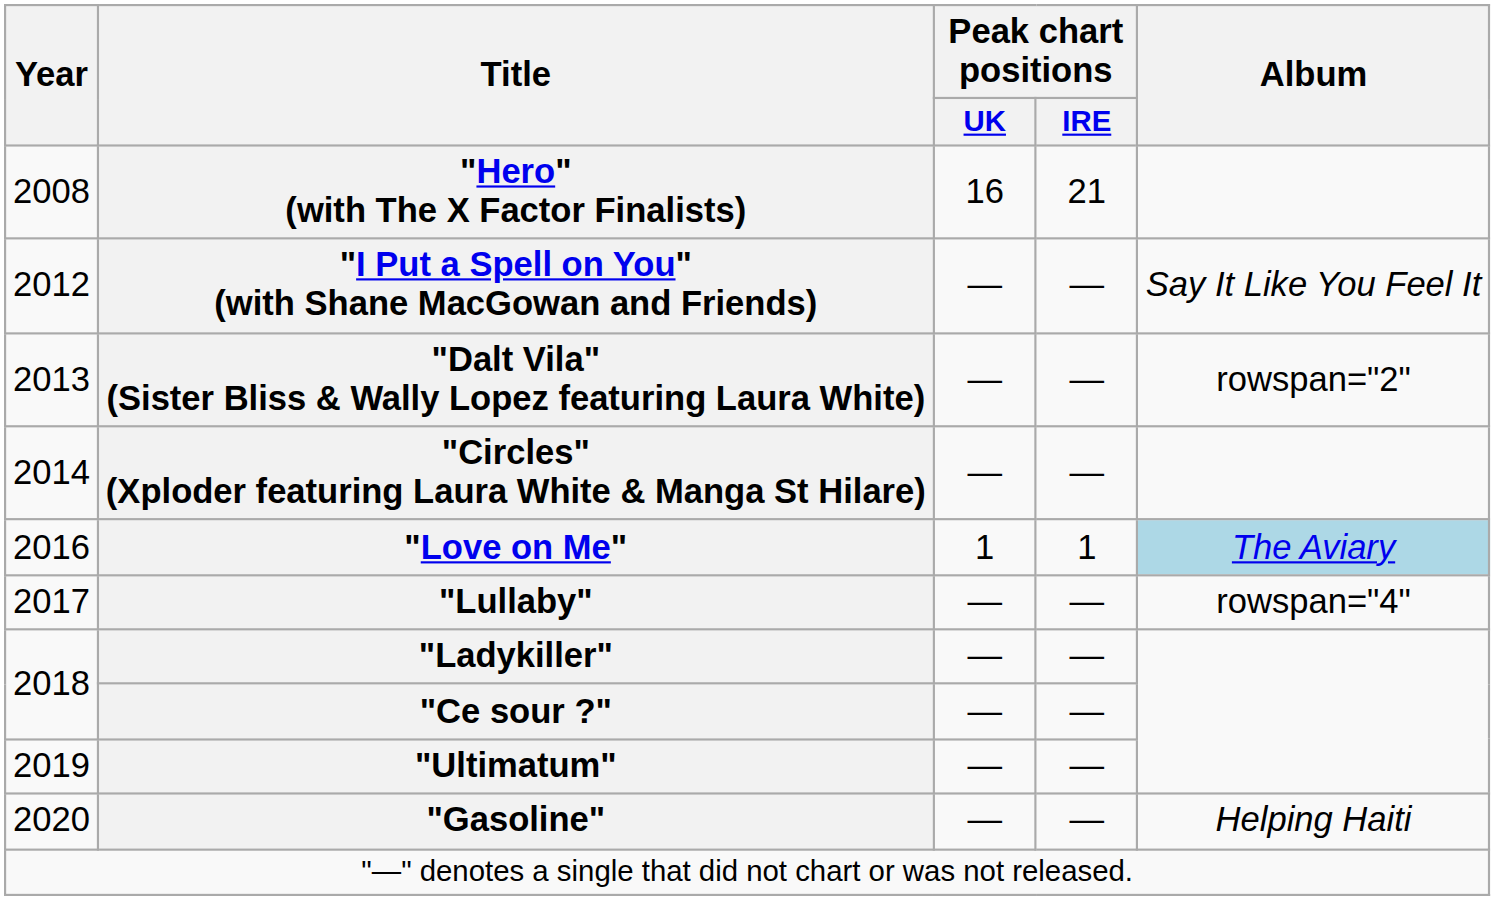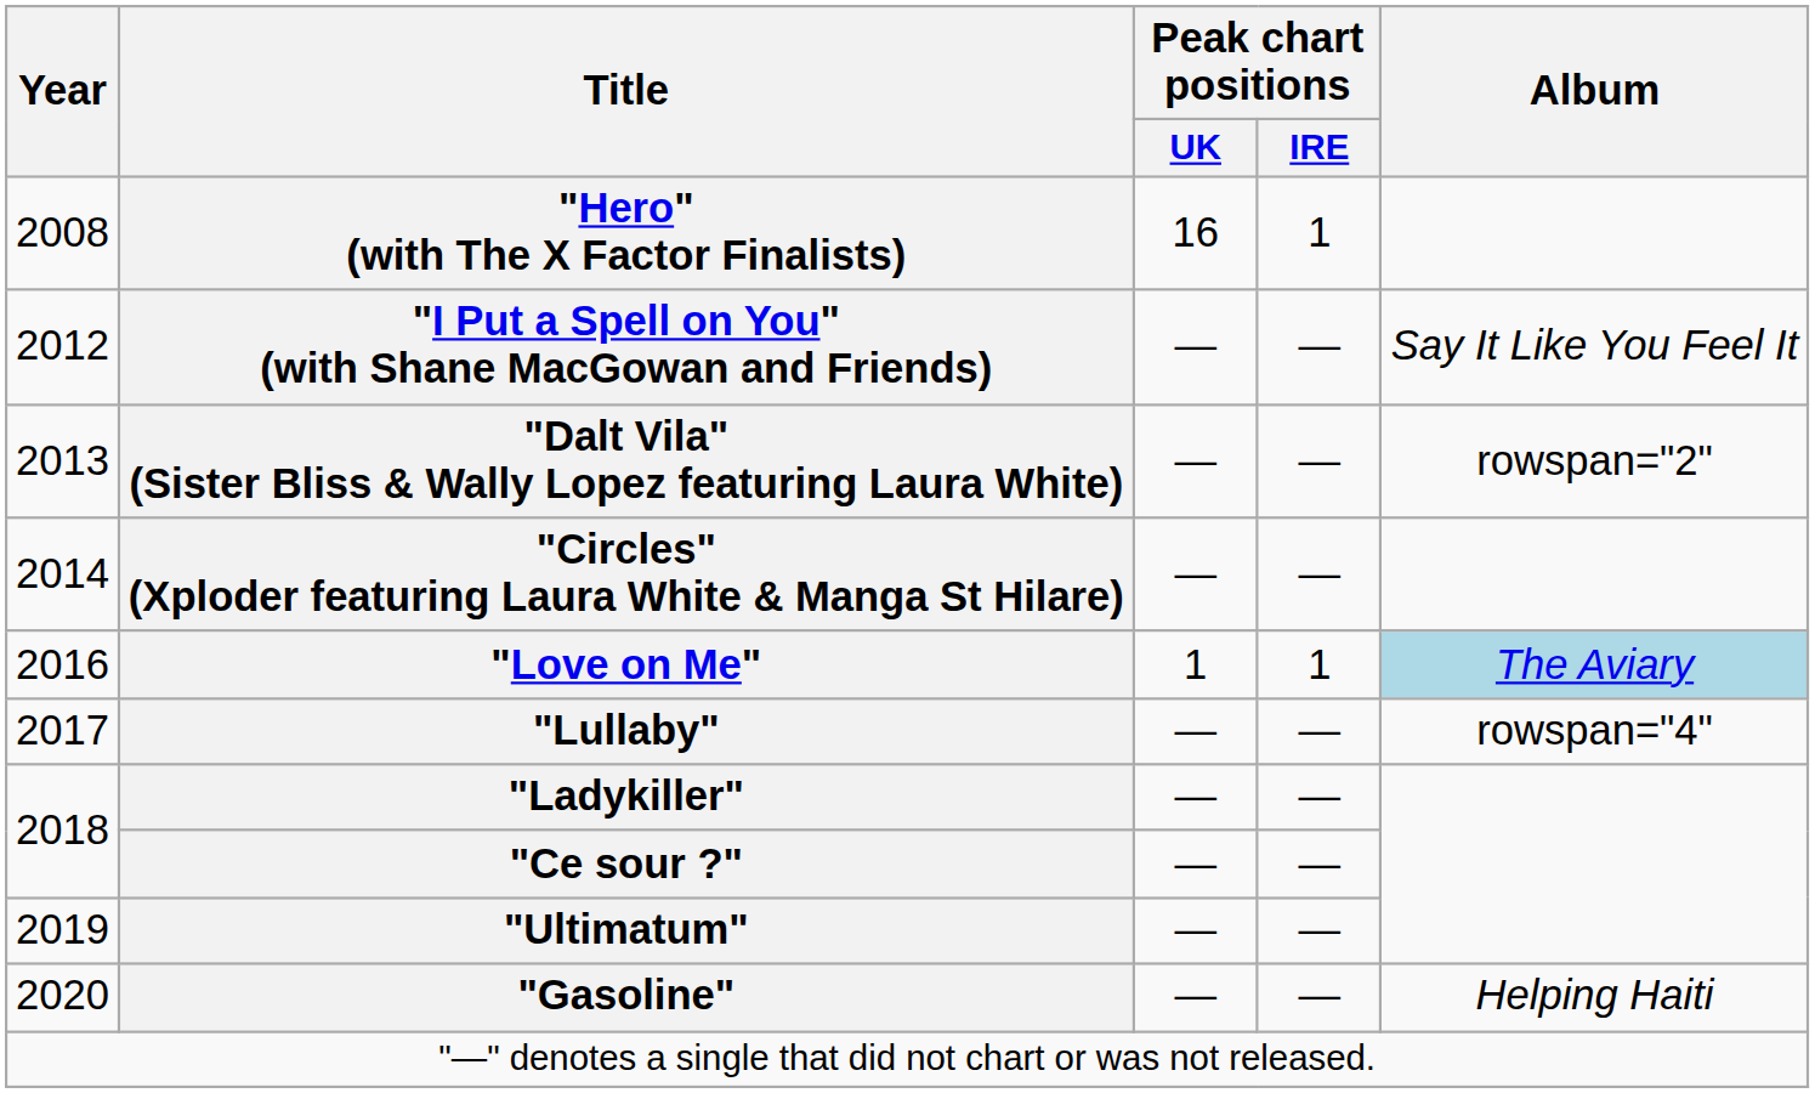"Hero" (with The X Factor Finalists) | Peak chart positions / IRE: 21 -> 1
